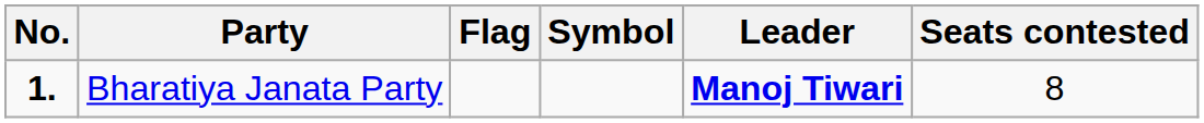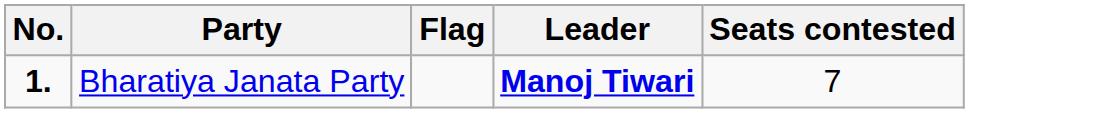- column: Symbol
Bharatiya Janata Party | Seats contested: 8 -> 7
